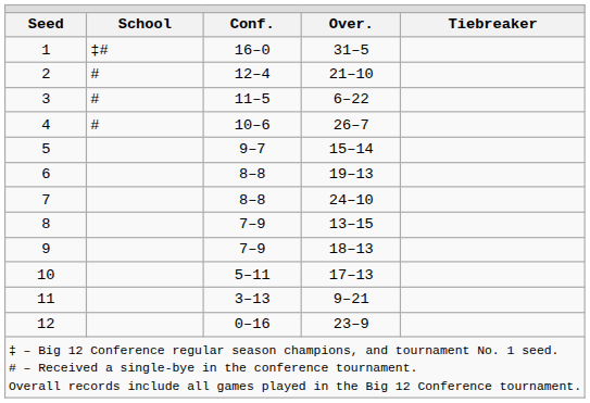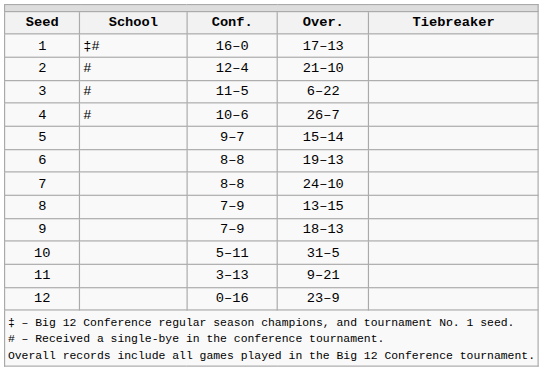1 | column 4: 31–5 -> 17–13
10 | column 4: 17–13 -> 31–5
